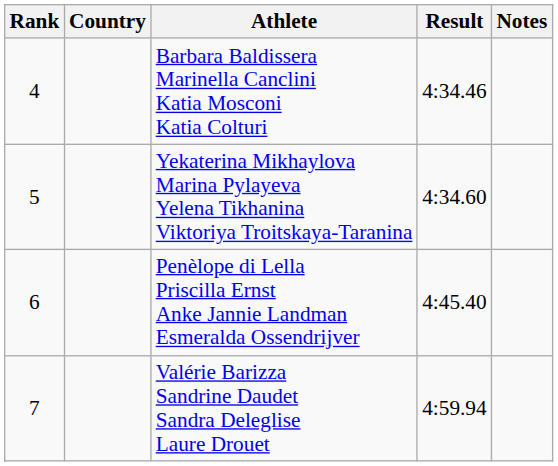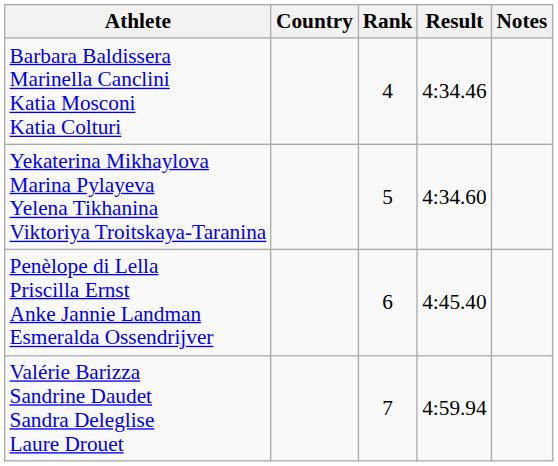columns swapped: Rank <-> Athlete
